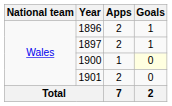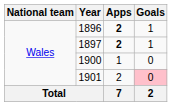1896 | Apps: normal -> bold
1897 | Apps: normal -> bold
1900 | Goals: lightyellow background -> no background
1901 | Goals: no background -> pink background
